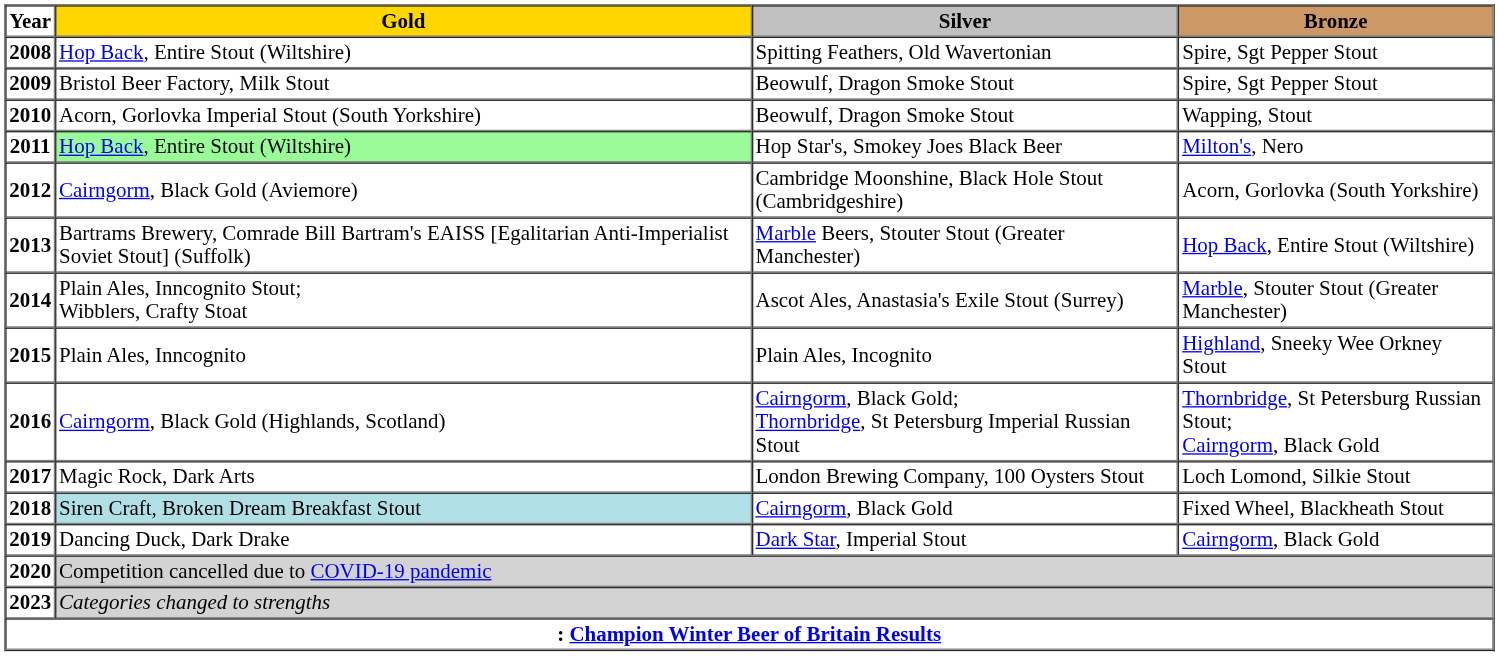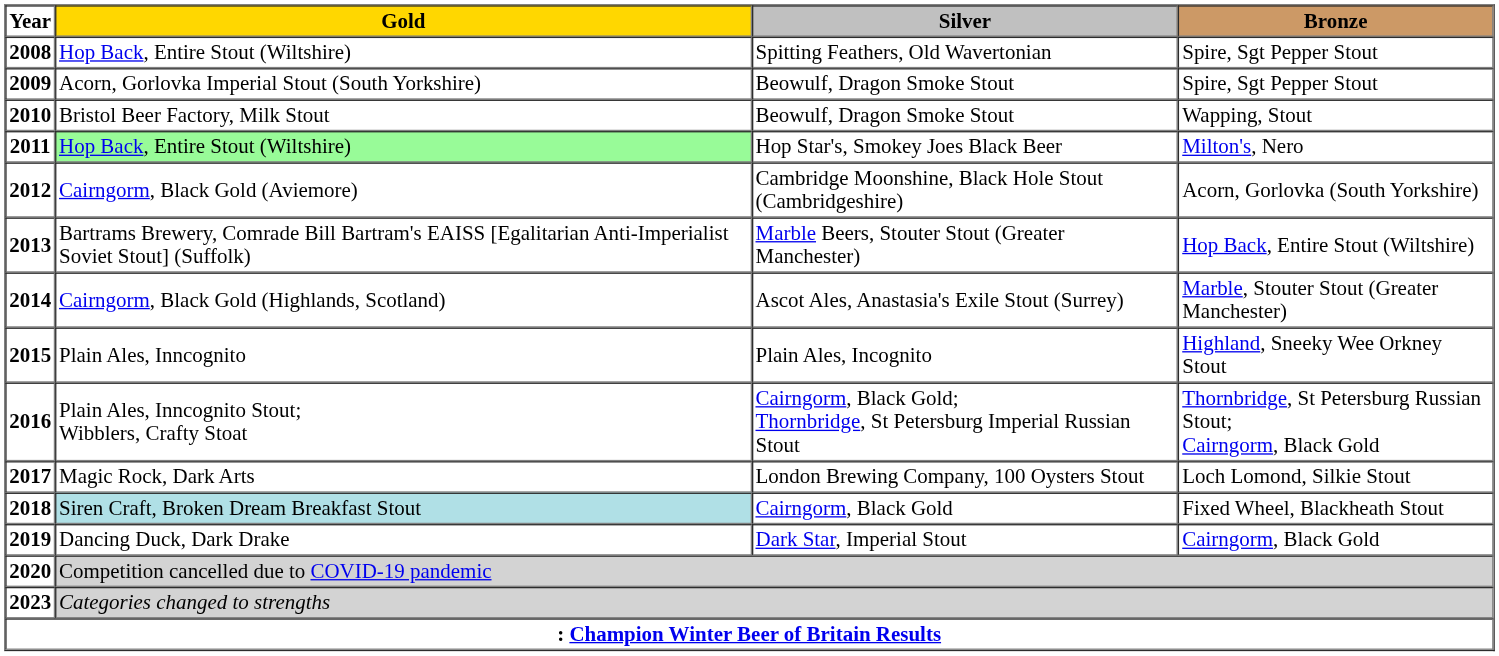2009 | Gold: Bristol Beer Factory, Milk Stout -> Acorn, Gorlovka Imperial Stout (South Yorkshire)
2010 | Gold: Acorn, Gorlovka Imperial Stout (South Yorkshire) -> Bristol Beer Factory, Milk Stout
2014 | Gold: Plain Ales, Inncognito Stout; Wibblers, Crafty Stoat -> Cairngorm, Black Gold (Highlands, Scotland)
2016 | Gold: Cairngorm, Black Gold (Highlands, Scotland) -> Plain Ales, Inncognito Stout; Wibblers, Crafty Stoat
